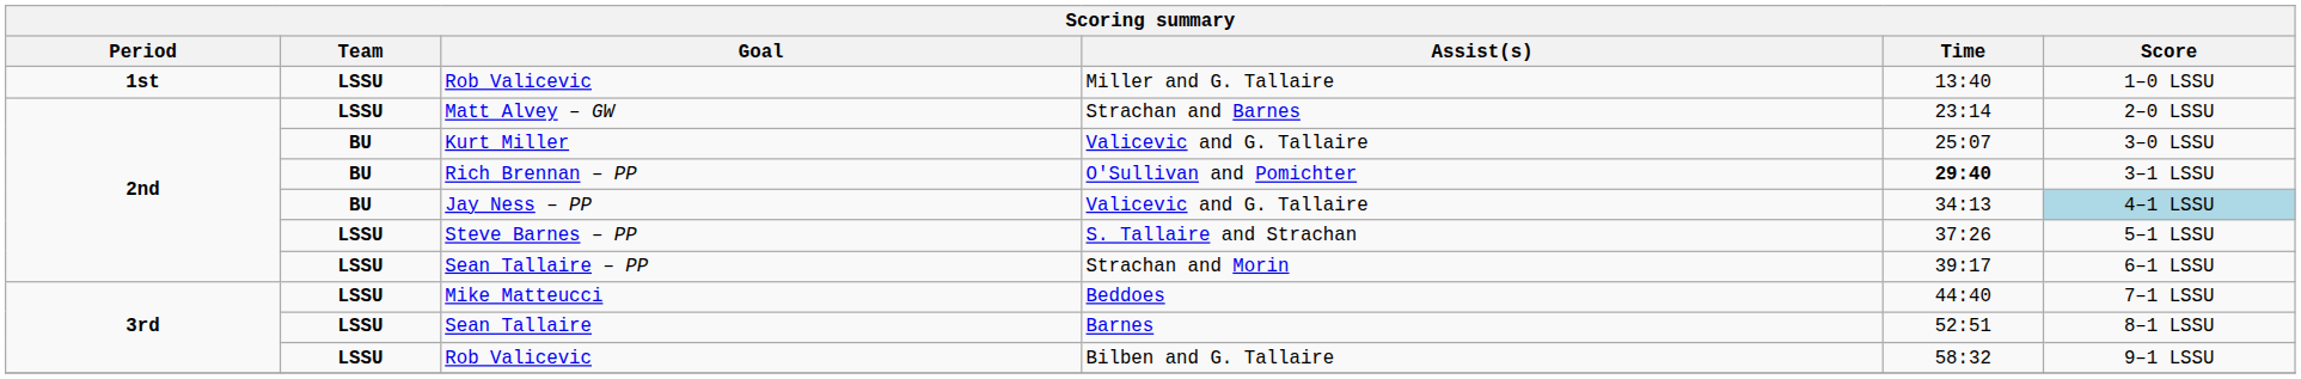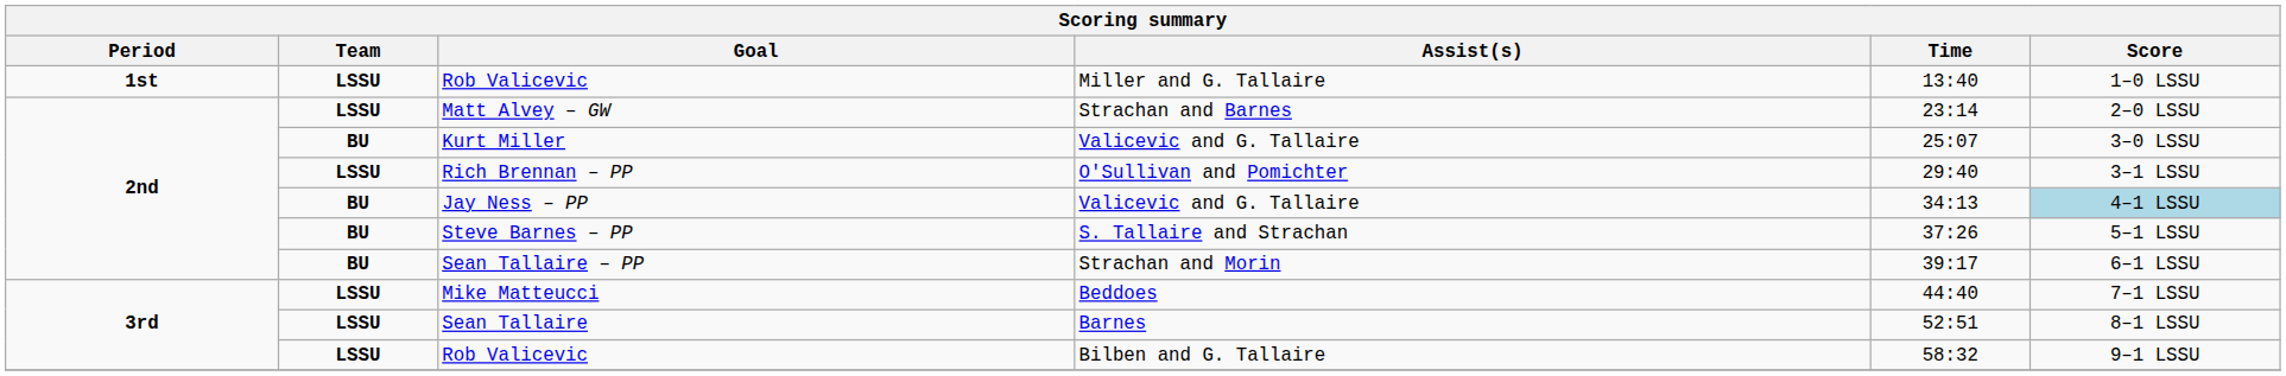Rich Brennan – PP | Team: BU -> LSSU
Rich Brennan – PP | Time: bold -> normal
Steve Barnes – PP | Team: LSSU -> BU
Sean Tallaire – PP | Team: LSSU -> BU
